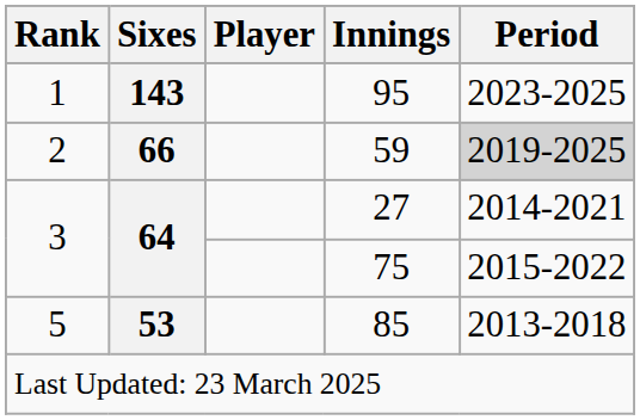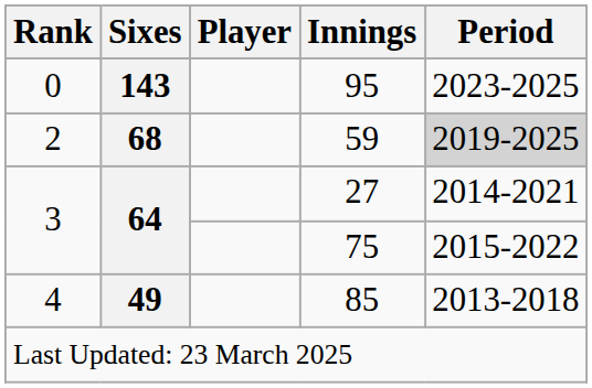95 | Rank: 1 -> 0
59 | Sixes: 66 -> 68
85 | Rank: 5 -> 4
85 | Sixes: 53 -> 49
